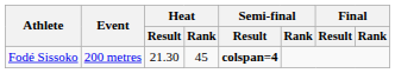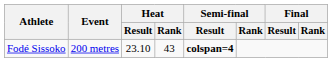Fodé Sissoko | Heat / Result: 21.30 -> 23.10
Fodé Sissoko | Heat / Rank: 45 -> 43
